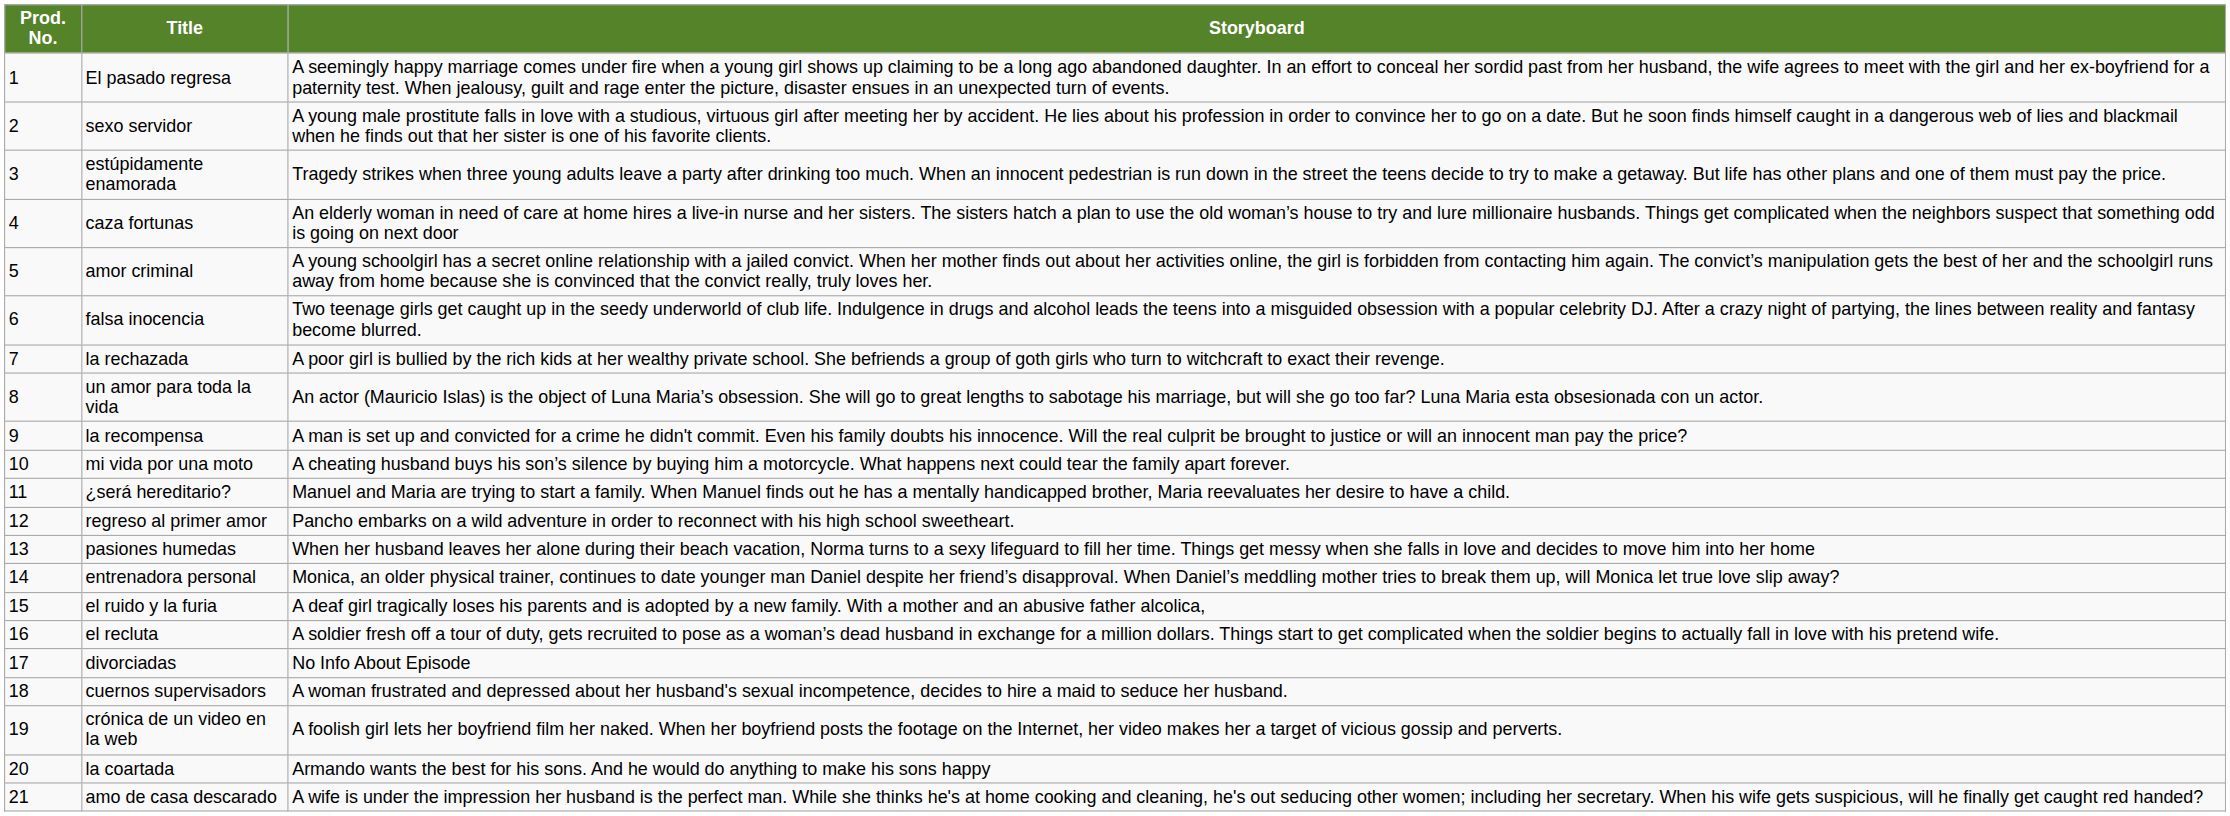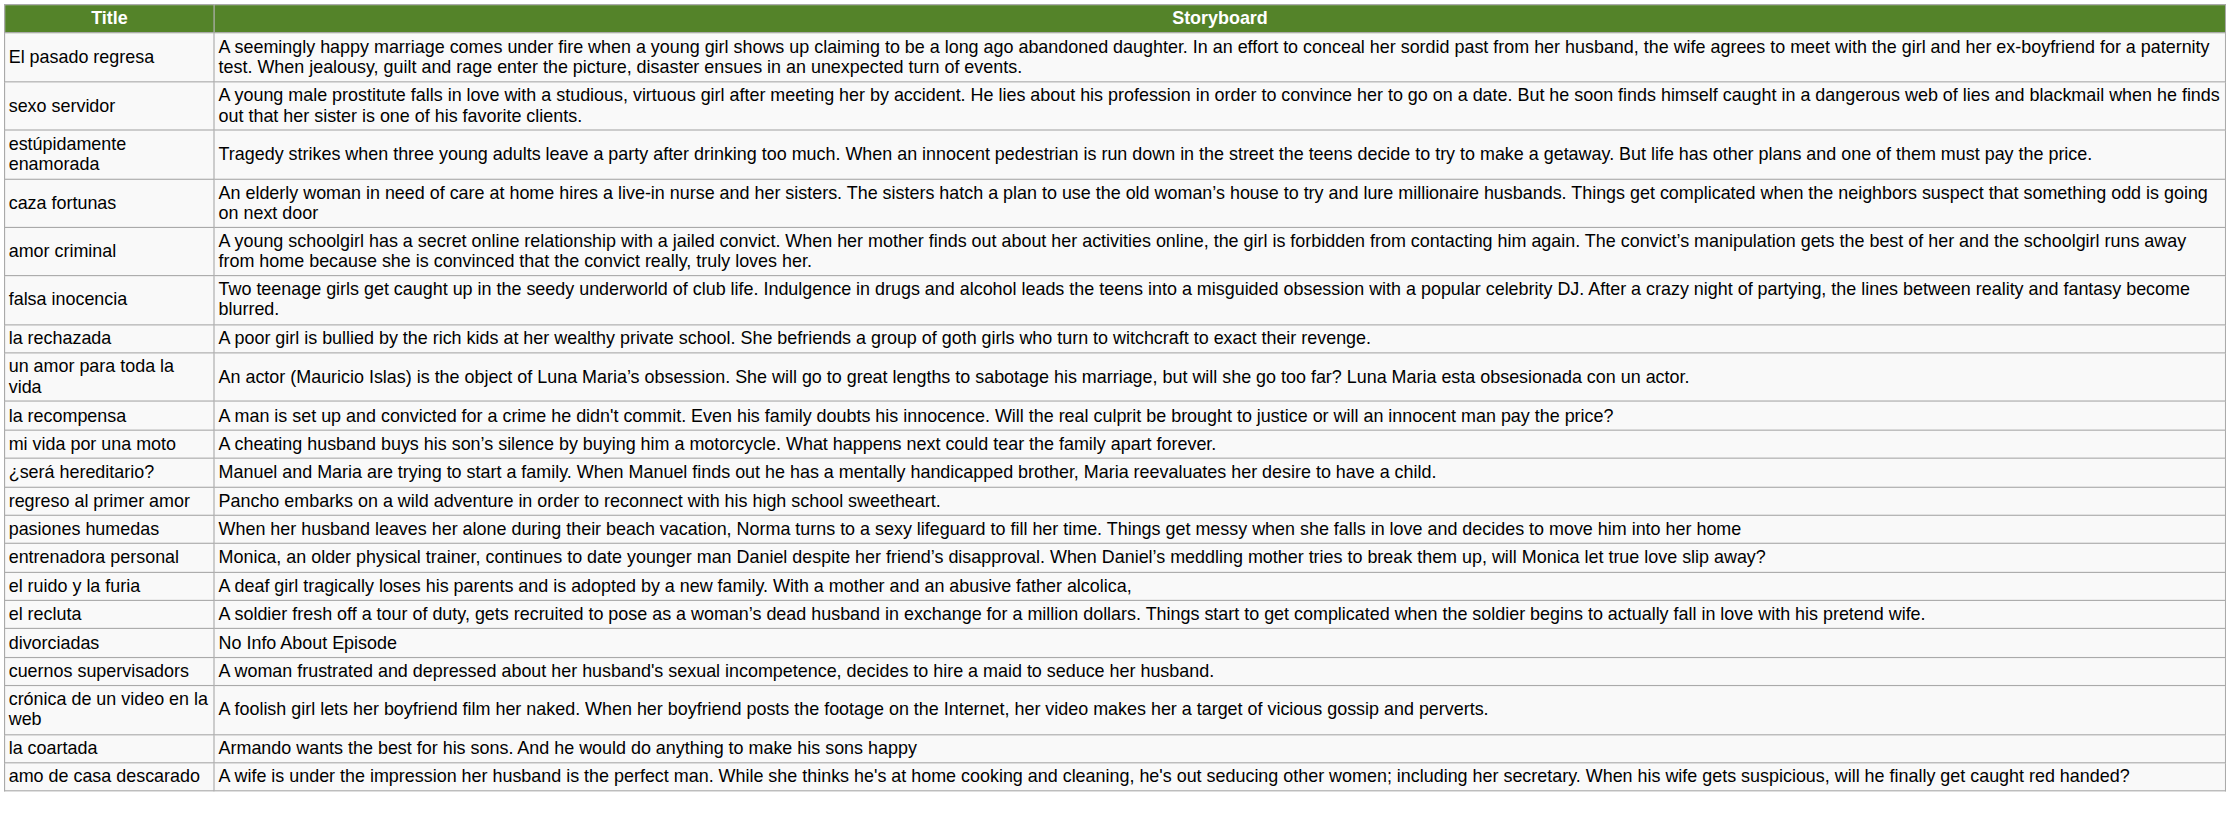- column: Prod. No. | 1 | 2 | 3 | 4 | 5 | 6 | 7 | 8 | 9 | 10 | 11 | 12 | 13 | 14 | 15 | 16 | 17 | 18 | 19 | 20 | 21
